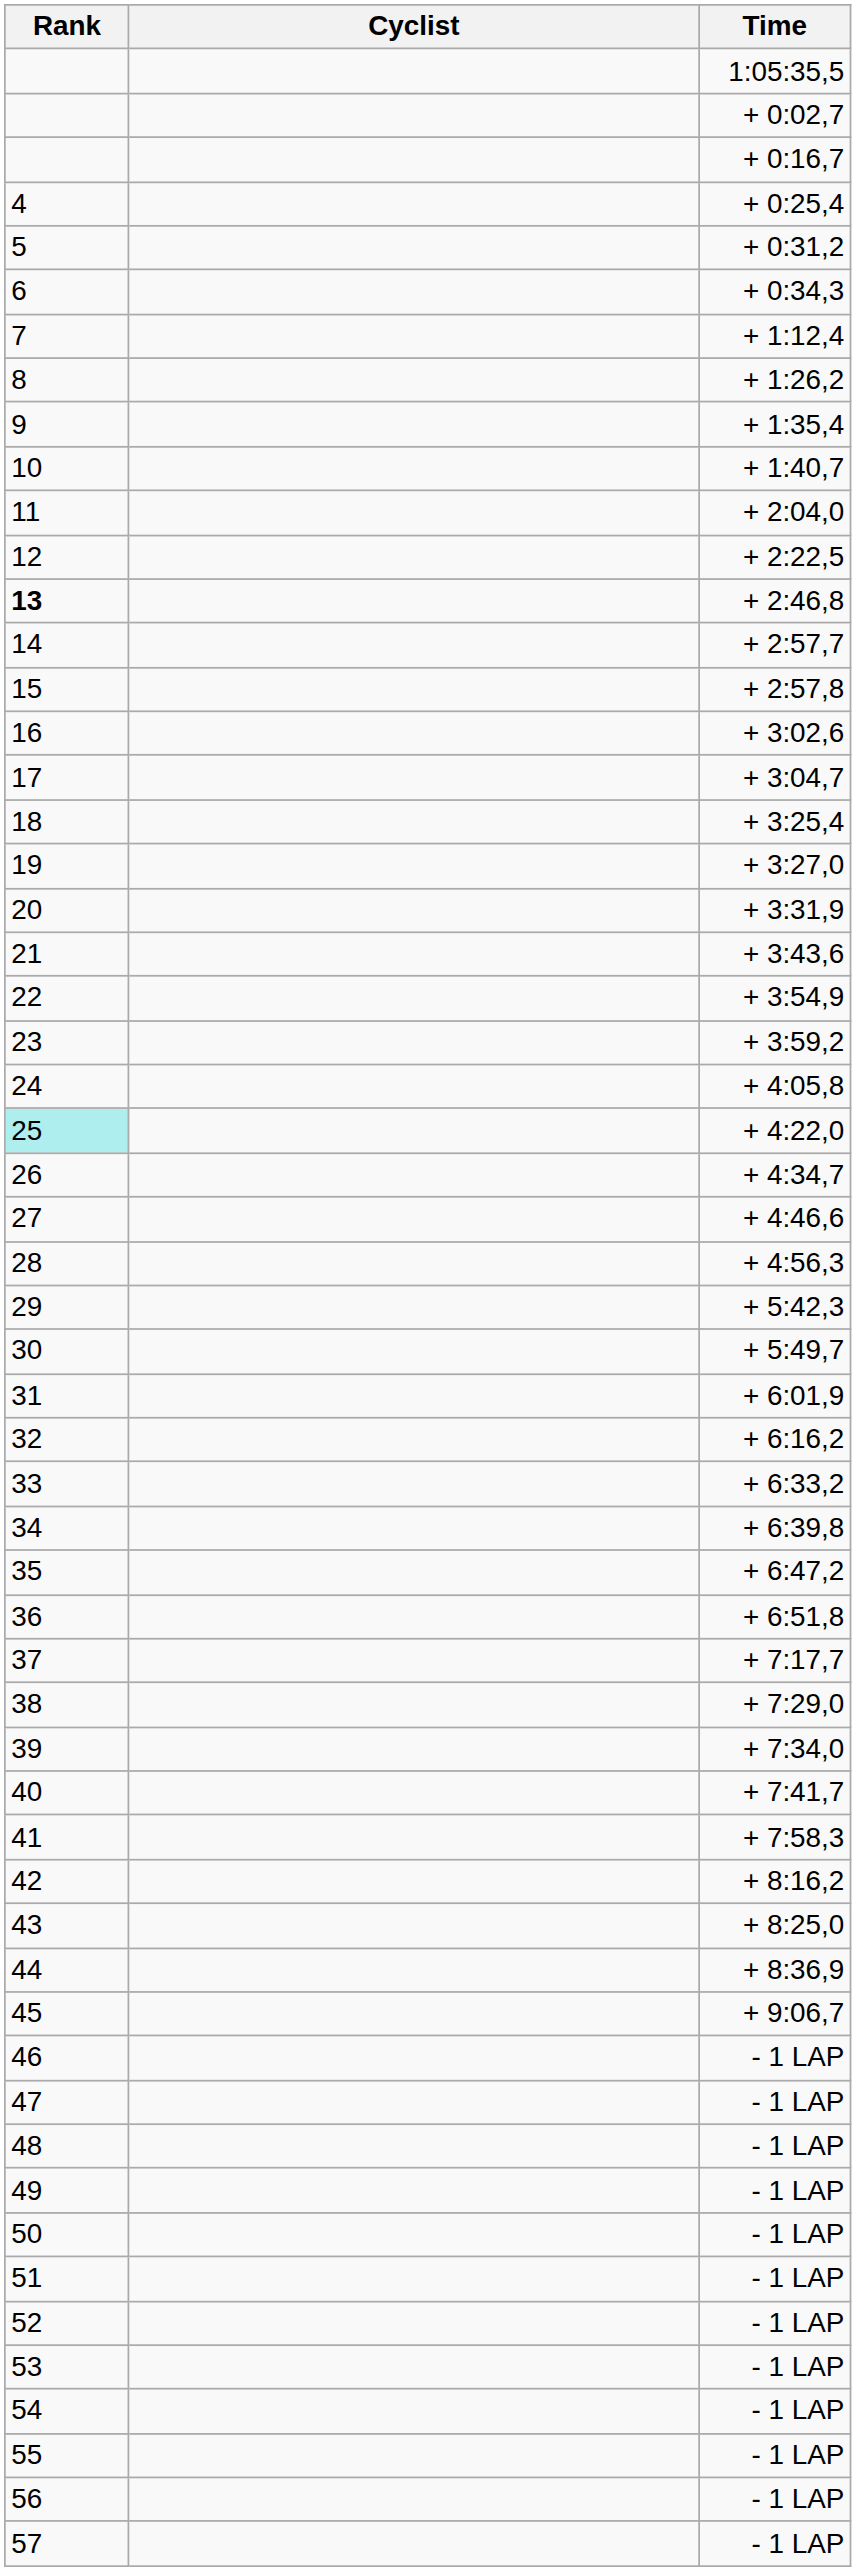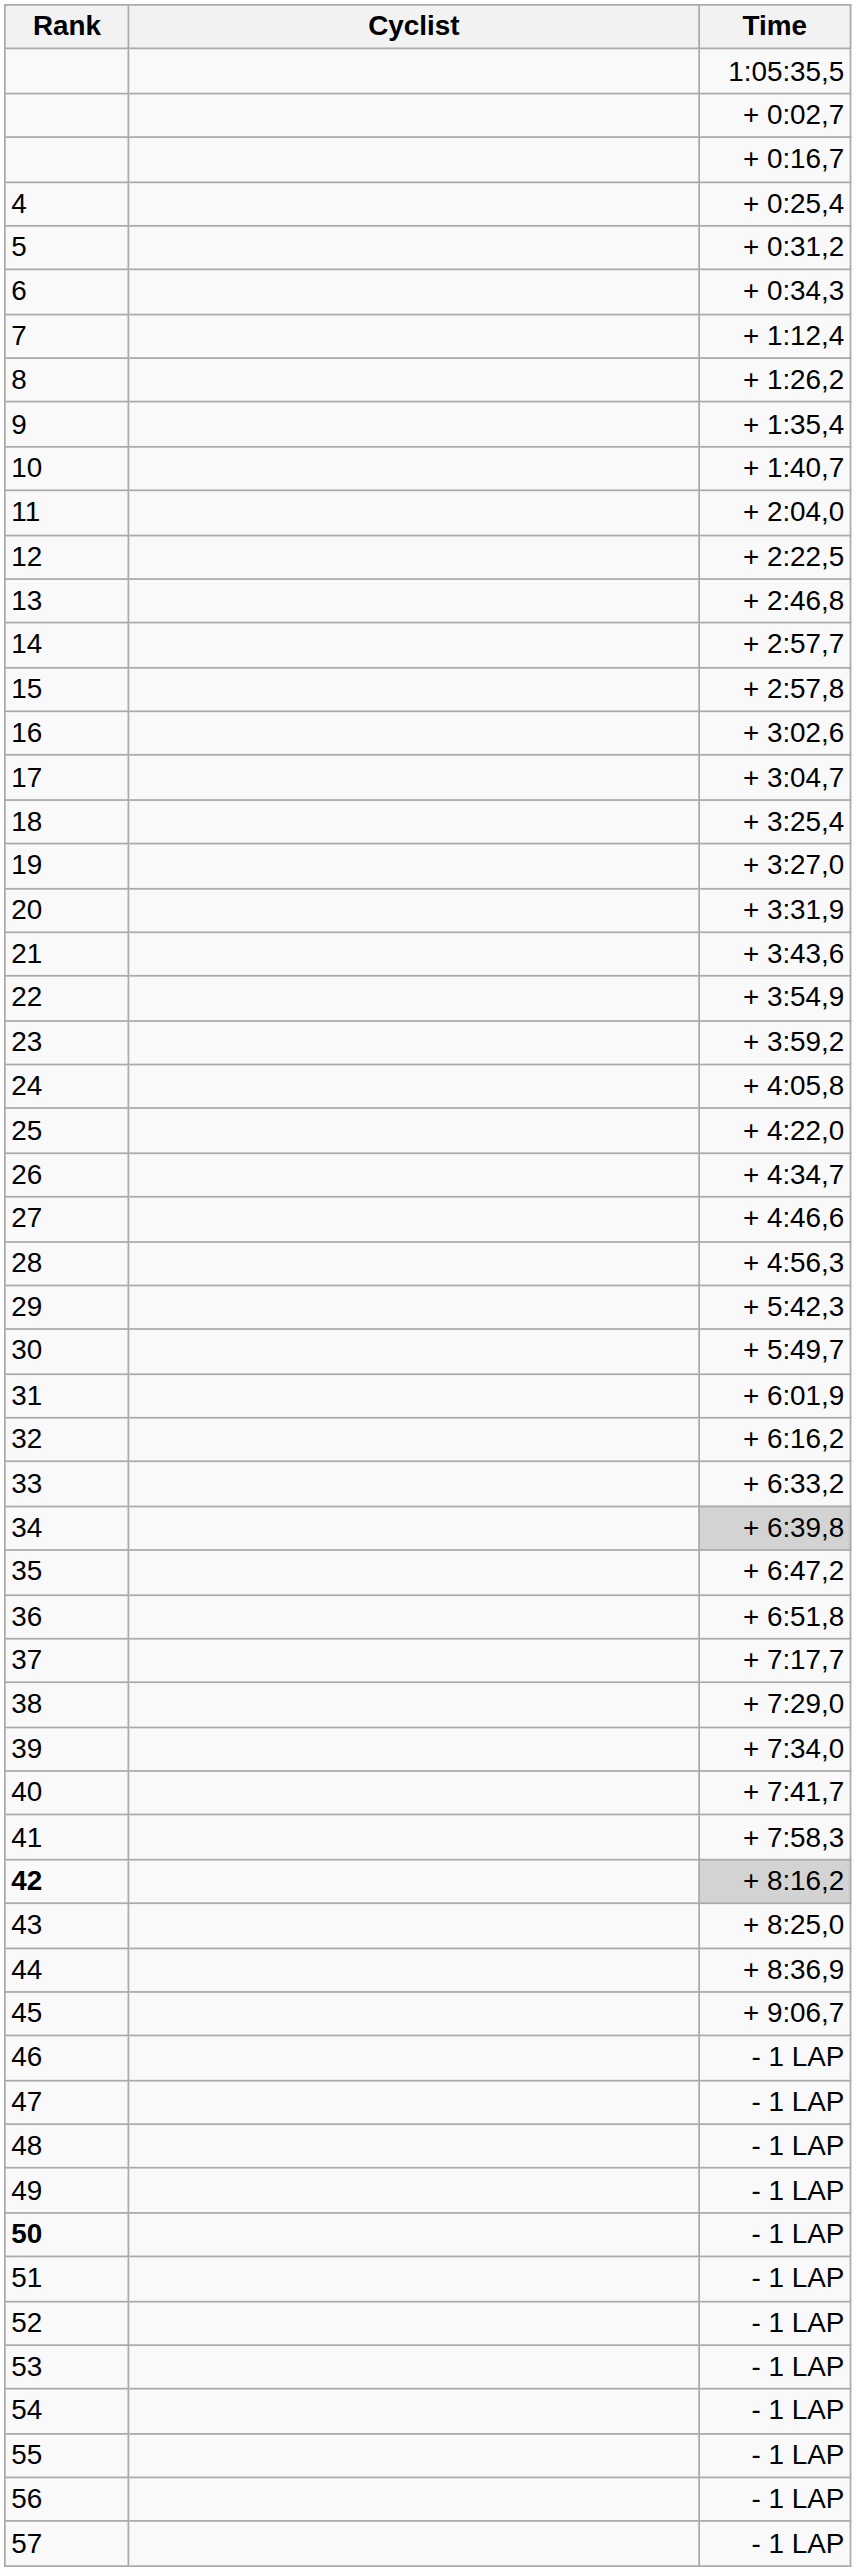13 | Rank: bold -> normal
25 | Rank: paleturquoise background -> no background
34 | Time: no background -> lightgrey background
42 | Rank: normal -> bold
42 | Time: no background -> lightgrey background
50 | Rank: normal -> bold
